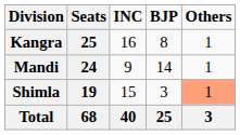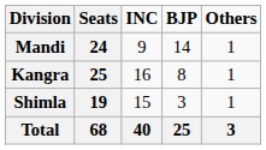rows swapped: Kangra <-> Mandi
Shimla | column 5: lightsalmon background -> no background
